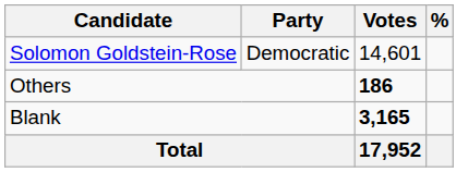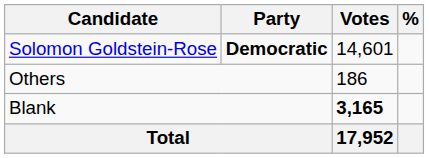Solomon Goldstein-Rose | Party: normal -> bold
Others | Votes: bold -> normal
